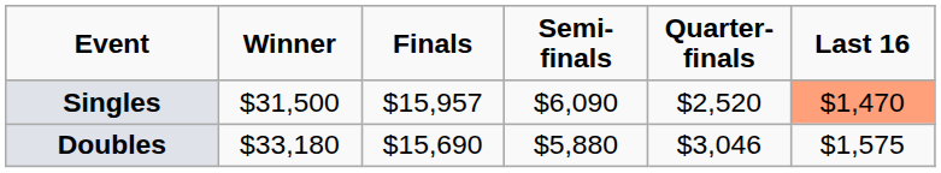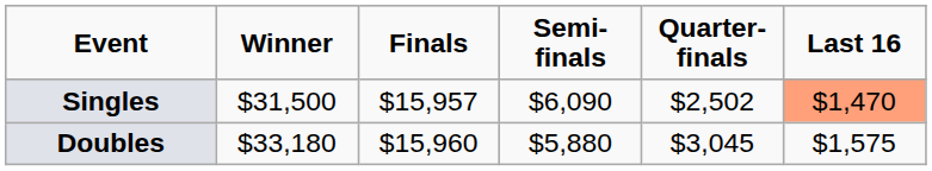Singles | Quarter-finals: $2,520 -> $2,502
Doubles | Finals: $15,690 -> $15,960
Doubles | Quarter-finals: $3,046 -> $3,045
